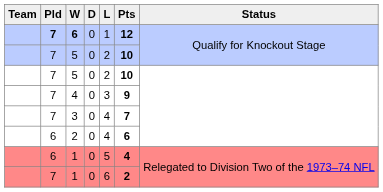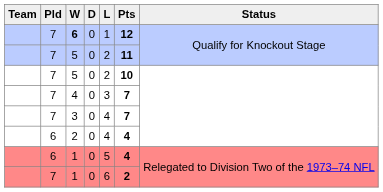row 2 | Pld: bold -> normal
row 3 | Pts: 10 -> 11
row 5 | Pts: 9 -> 7
row 7 | Pts: 6 -> 4
